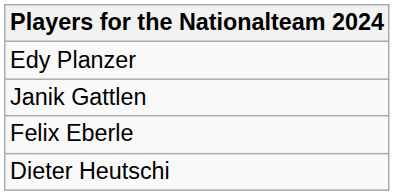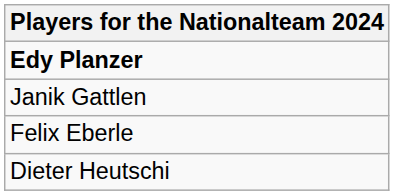row 2 | column 1: normal -> bold
